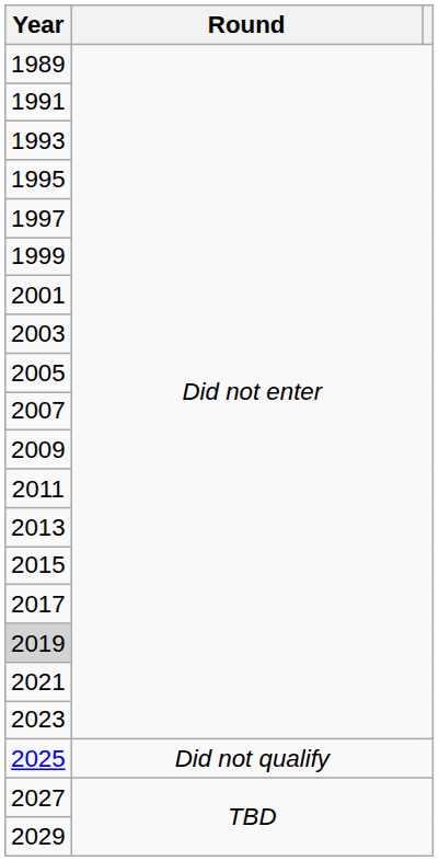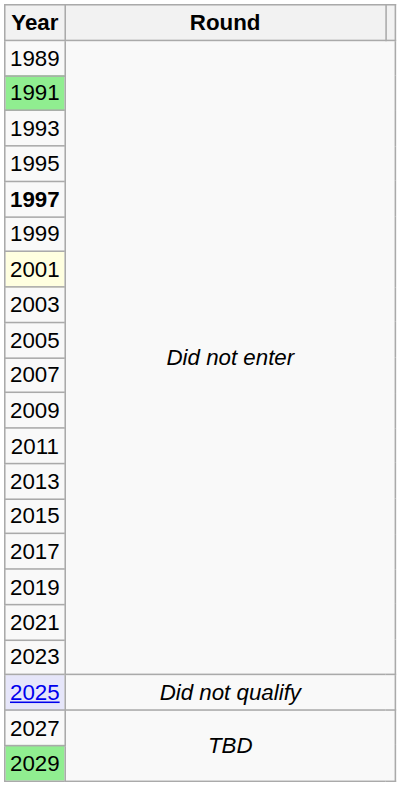1991 | Year: no background -> lightgreen background
1997 | Year: normal -> bold
2001 | Year: no background -> lightyellow background
2019 | Year: lightgrey background -> no background
2025 | Year: no background -> lavender background
2029 | Year: no background -> lightgreen background
